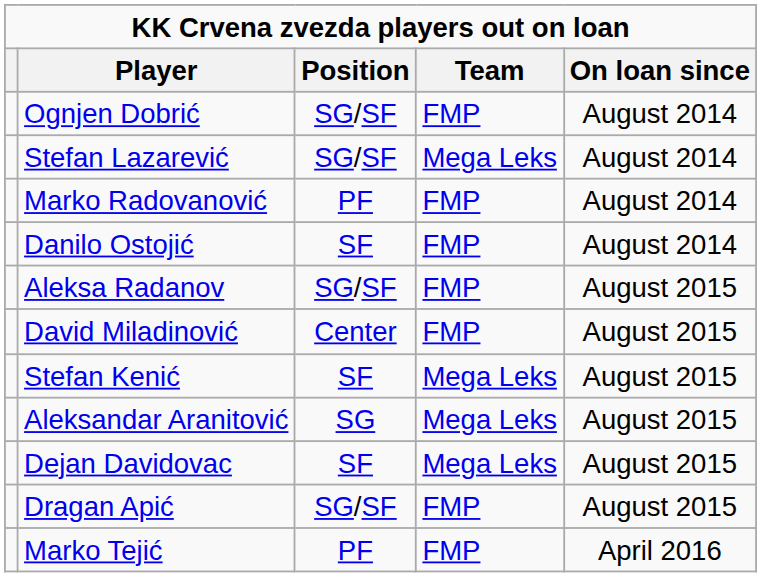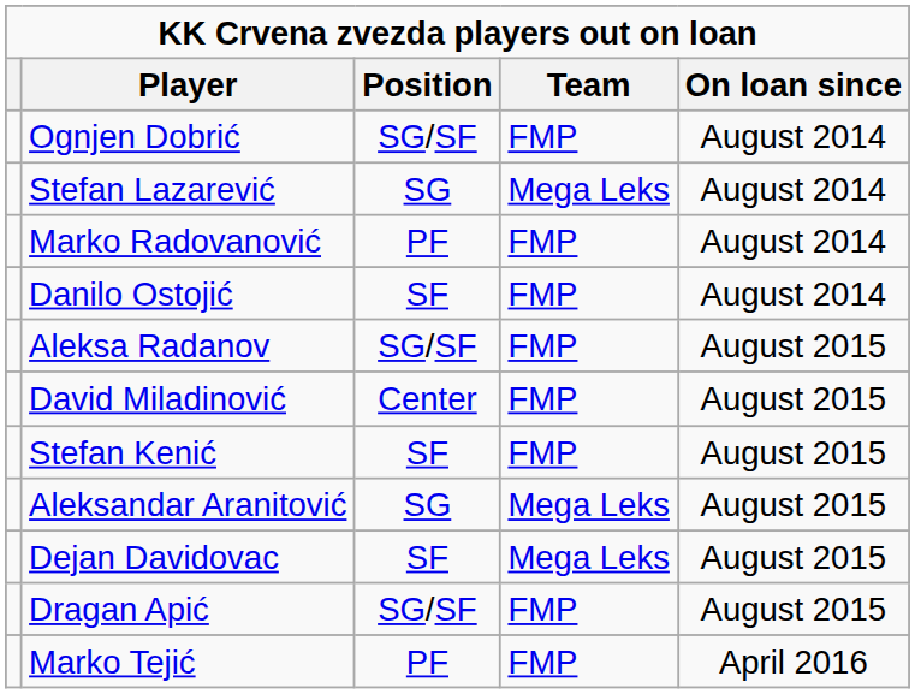Stefan Lazarević | Position: SG/SF -> SG
Stefan Kenić | Team: Mega Leks -> FMP
